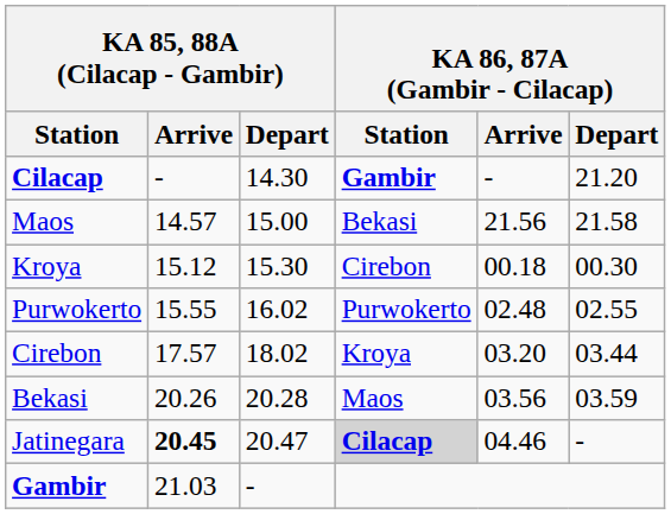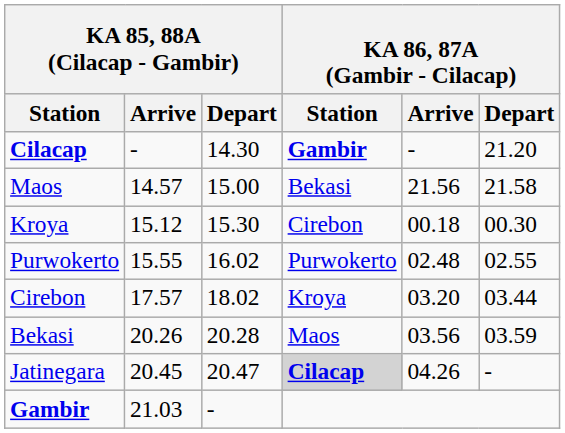Jatinegara | KA 85, 88A (Cilacap - Gambir) / Arrive: bold -> normal
Jatinegara | KA 86, 87A (Gambir - Cilacap) / Arrive: 04.46 -> 04.26
